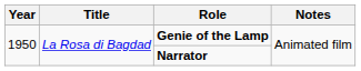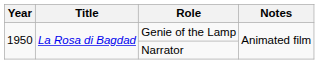Genie of the Lamp | Role: bold -> normal
Narrator | Role: bold -> normal
